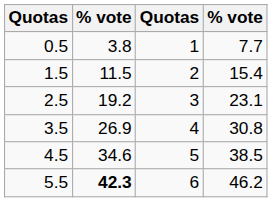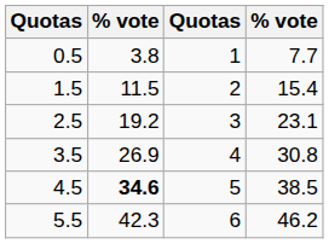4.5 | column 2: normal -> bold
5.5 | column 2: bold -> normal
